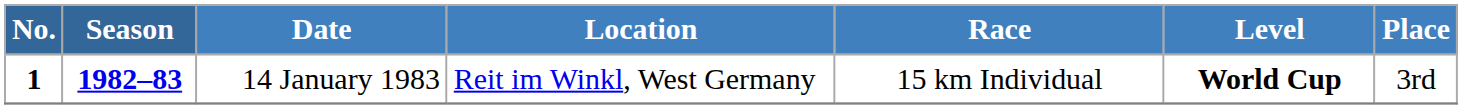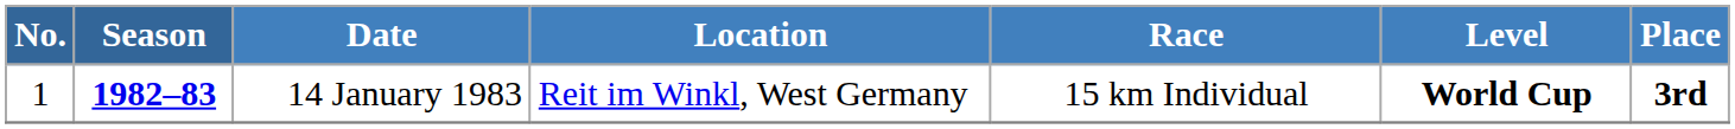14 January 1983 | No.: bold -> normal
14 January 1983 | Place: normal -> bold
